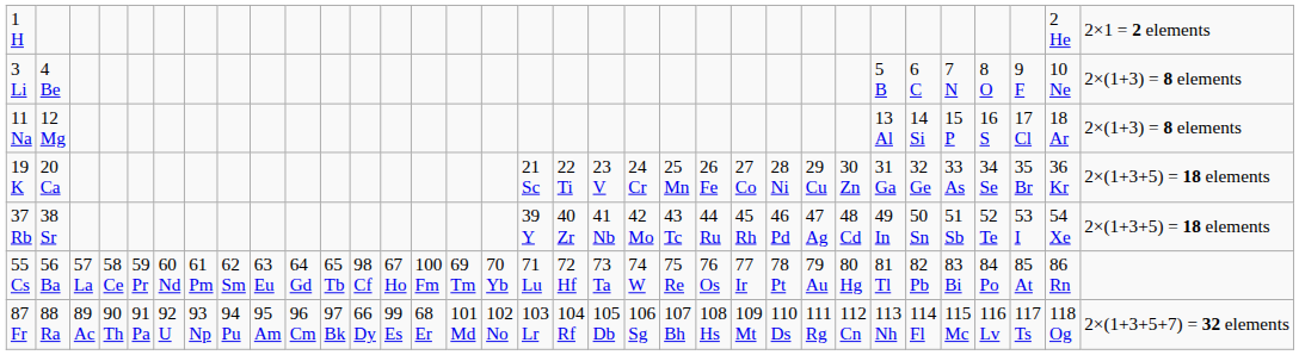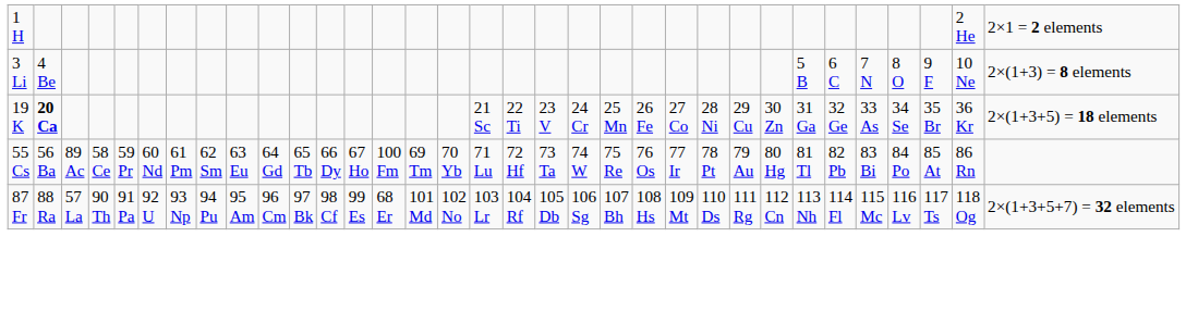- row: 11 Na | 12 Mg | 13 Al | 14 Si | 15 P | 16 S | 17 Cl | 18 Ar | 2×(1+3) = 8 elements
19 K | column 2: normal -> bold
- row: 37 Rb | 38 Sr | 39 Y | 40 Zr | 41 Nb | 42 Mo | 43 Tc | 44 Ru | 45 Rh | 46 Pd | 47 Ag | 48 Cd | 49 In | 50 Sn | 51 Sb | 52 Te | 53 I | 54 Xe | 2×(1+3+5) = 18 elements
55 Cs | column 3: 57 La -> 89 Ac
55 Cs | column 12: 98 Cf -> 66 Dy
87 Fr | column 3: 89 Ac -> 57 La
87 Fr | column 12: 66 Dy -> 98 Cf
